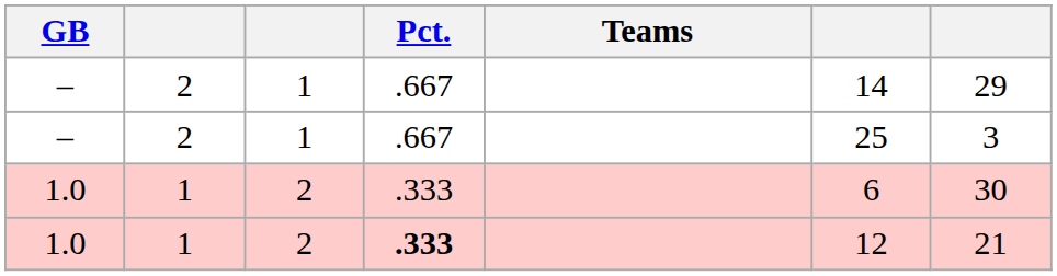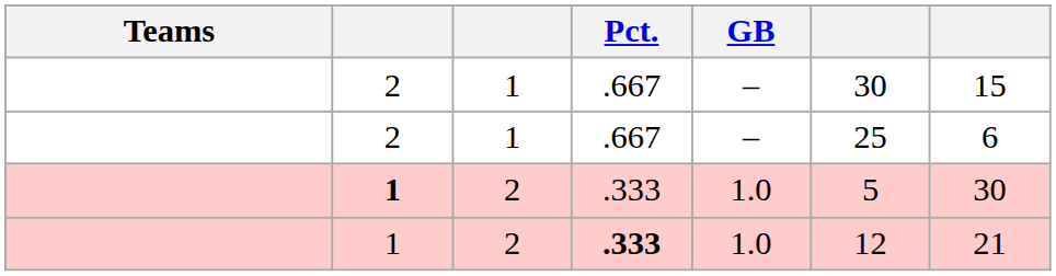columns swapped: Teams <-> GB
row 2 | column 6: 14 -> 30
row 2 | column 7: 29 -> 15
row 3 | column 7: 3 -> 6
row 4 | column 2: normal -> bold
row 4 | column 6: 6 -> 5
